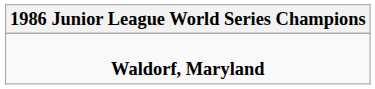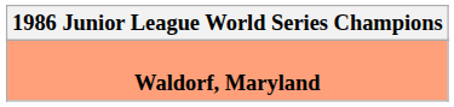row 2 | column 1: no background -> lightsalmon background
